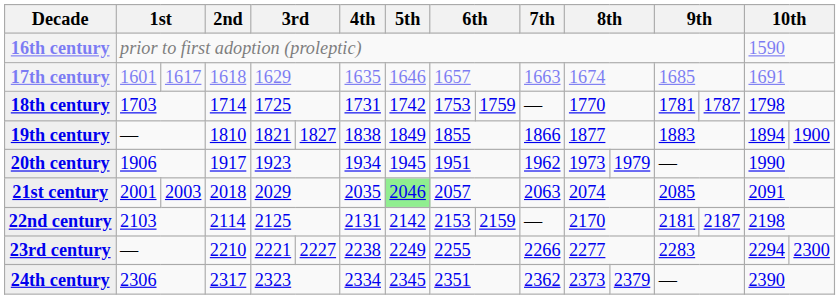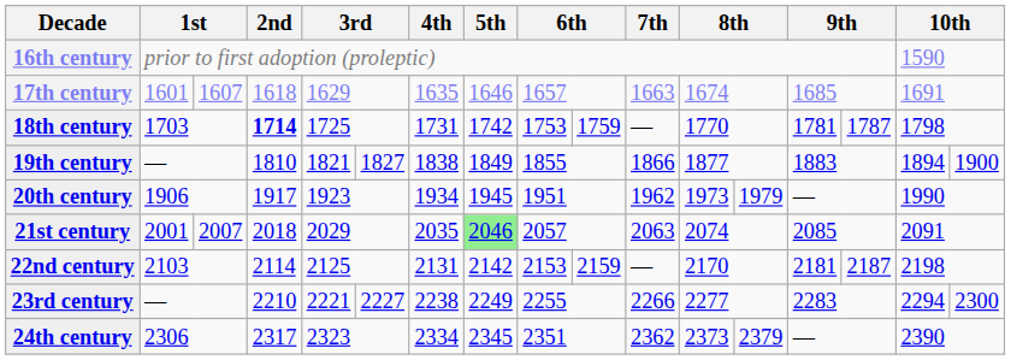17th century | column 3: 1617 -> 1607
18th century | 2nd: normal -> bold
21st century | column 3: 2003 -> 2007
